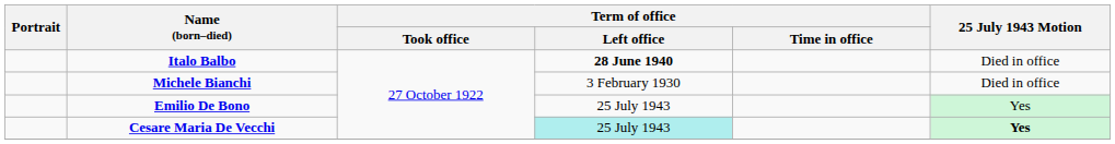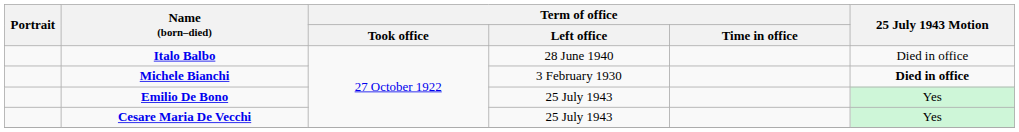Italo Balbo | Term of office / Left office: bold -> normal
Michele Bianchi | 25 July 1943 Motion: normal -> bold
Cesare Maria De Vecchi | Term of office / Left office: paleturquoise background -> no background
Cesare Maria De Vecchi | 25 July 1943 Motion: bold -> normal
